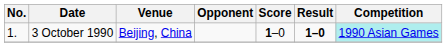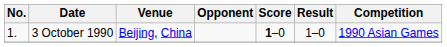3 October 1990 | Result: bold -> normal
3 October 1990 | Competition: paleturquoise background -> no background
